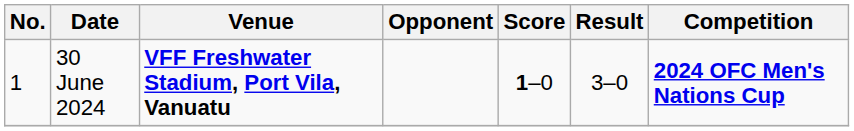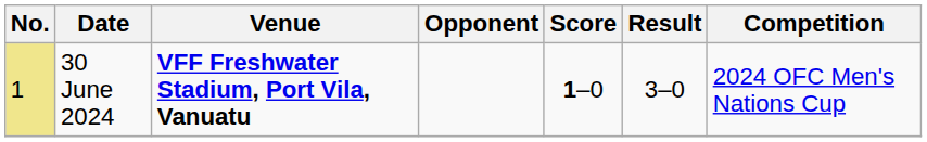30 June 2024 | No.: no background -> khaki background
30 June 2024 | Competition: bold -> normal
